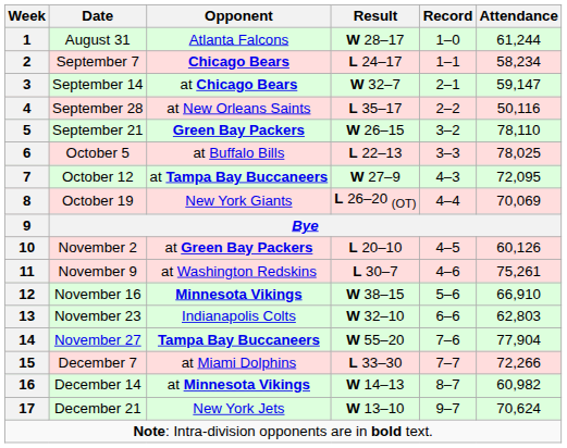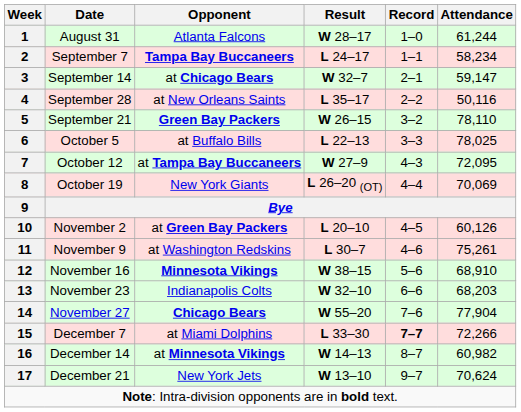2 | Opponent: Chicago Bears -> Tampa Bay Buccaneers
12 | Attendance: 66,910 -> 68,910
13 | Attendance: 62,803 -> 68,203
14 | Opponent: Tampa Bay Buccaneers -> Chicago Bears
15 | Record: normal -> bold
